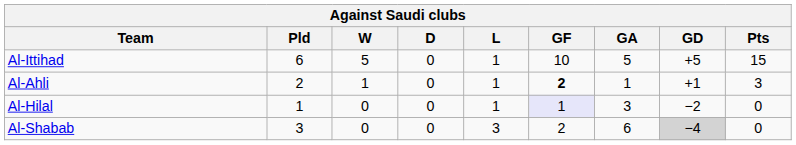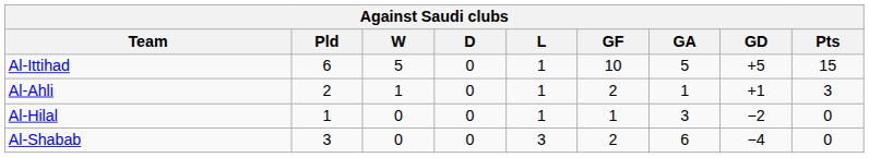Al-Ahli | GF: bold -> normal
Al-Hilal | GF: lavender background -> no background
Al-Shabab | GD: lightgrey background -> no background
